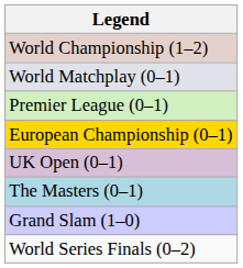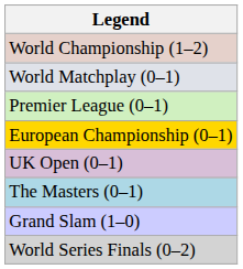row 9 | column 1: no background -> lightgrey background
